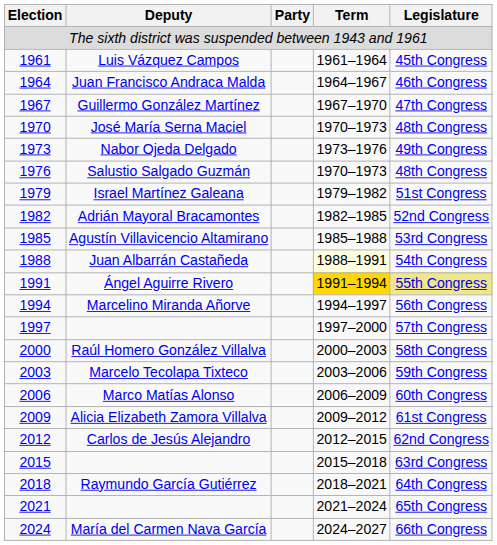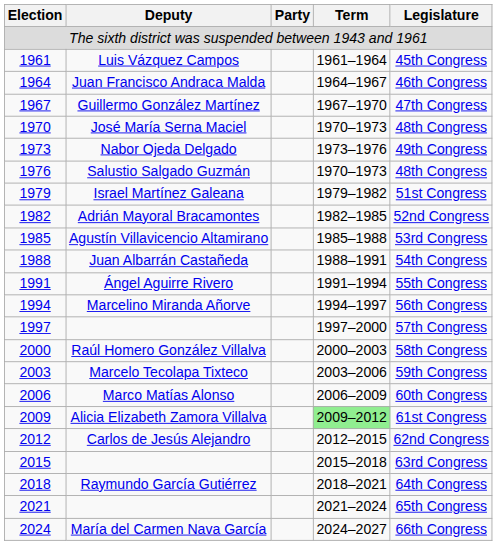Juan Albarrán Castañeda | Term: lightyellow background -> no background
Ángel Aguirre Rivero | Term: gold background -> no background
Ángel Aguirre Rivero | Legislature: khaki background -> no background
Alicia Elizabeth Zamora Villalva | Term: no background -> lightgreen background
